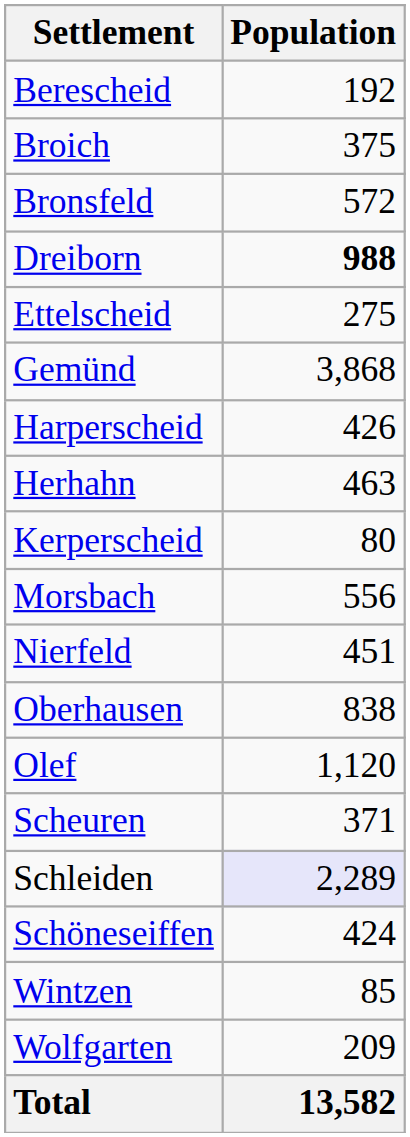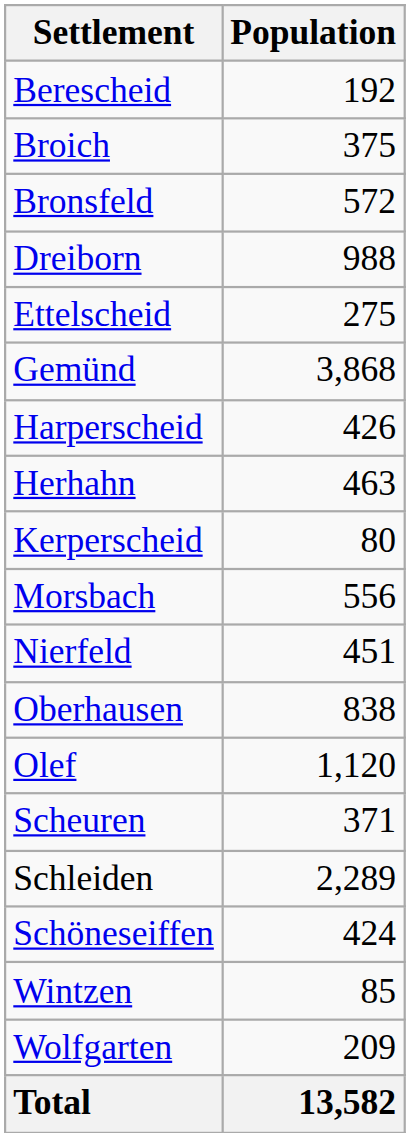Dreiborn | Population: bold -> normal
Schleiden | Population: lavender background -> no background
